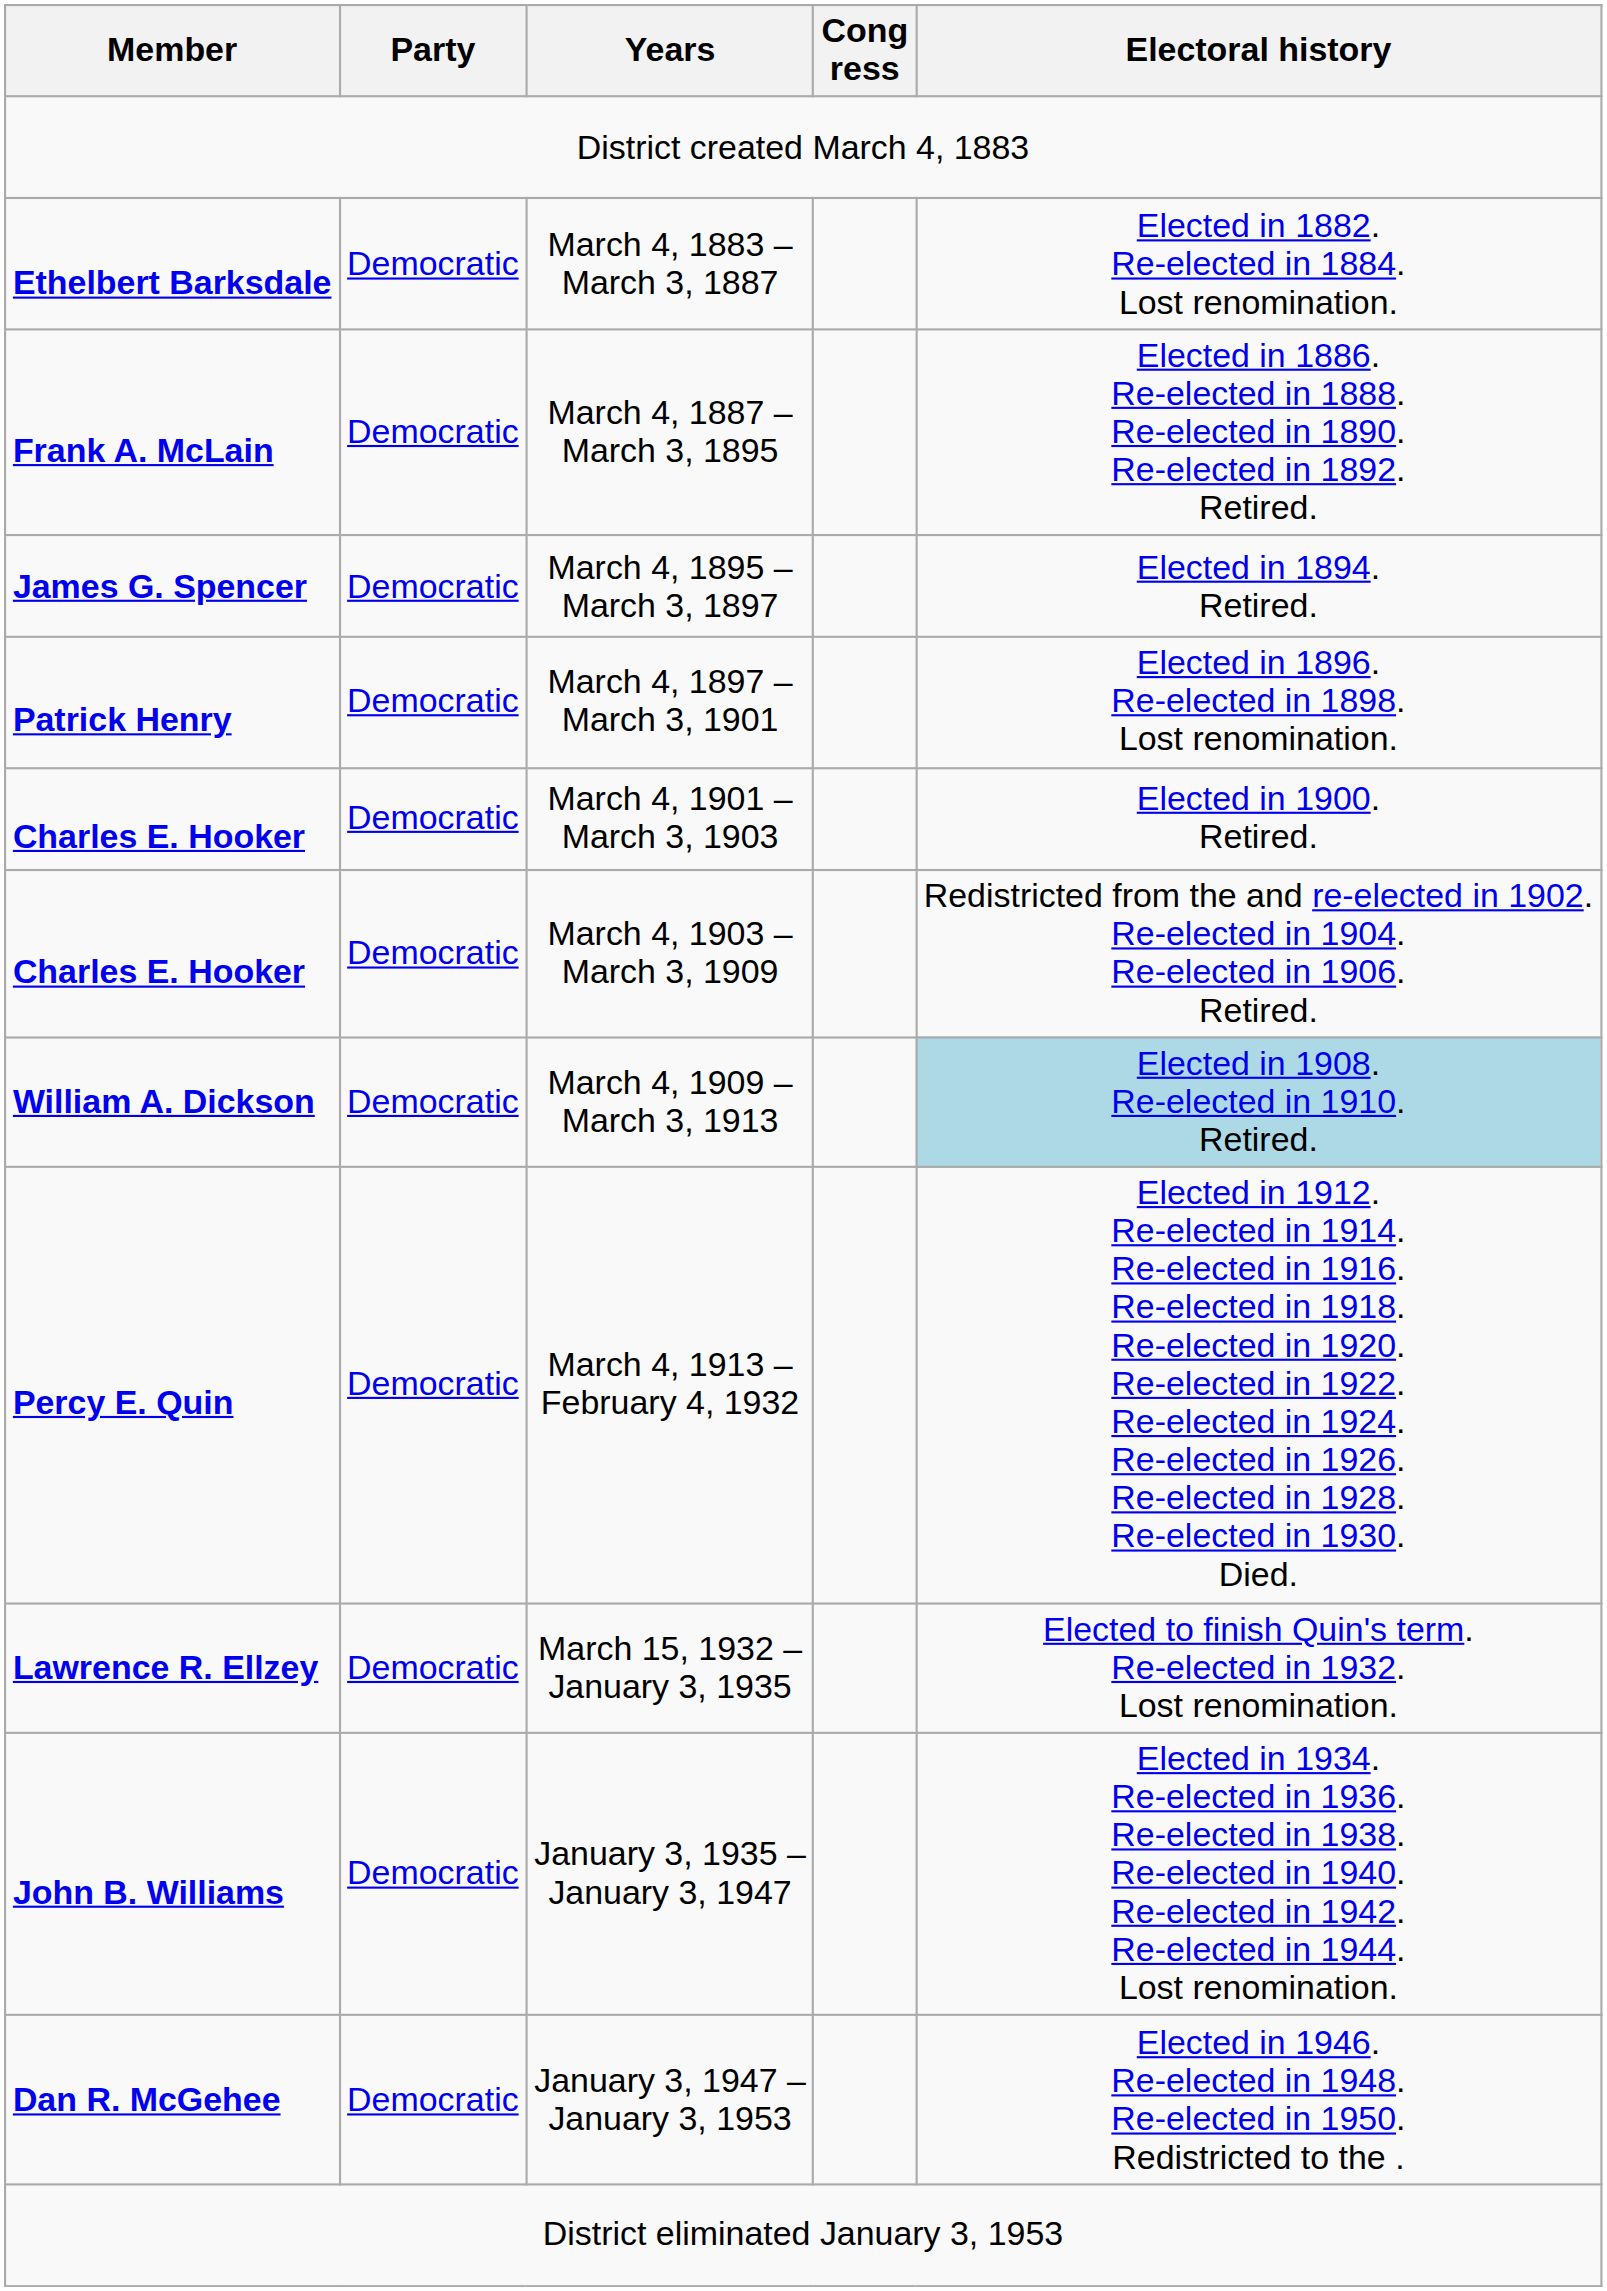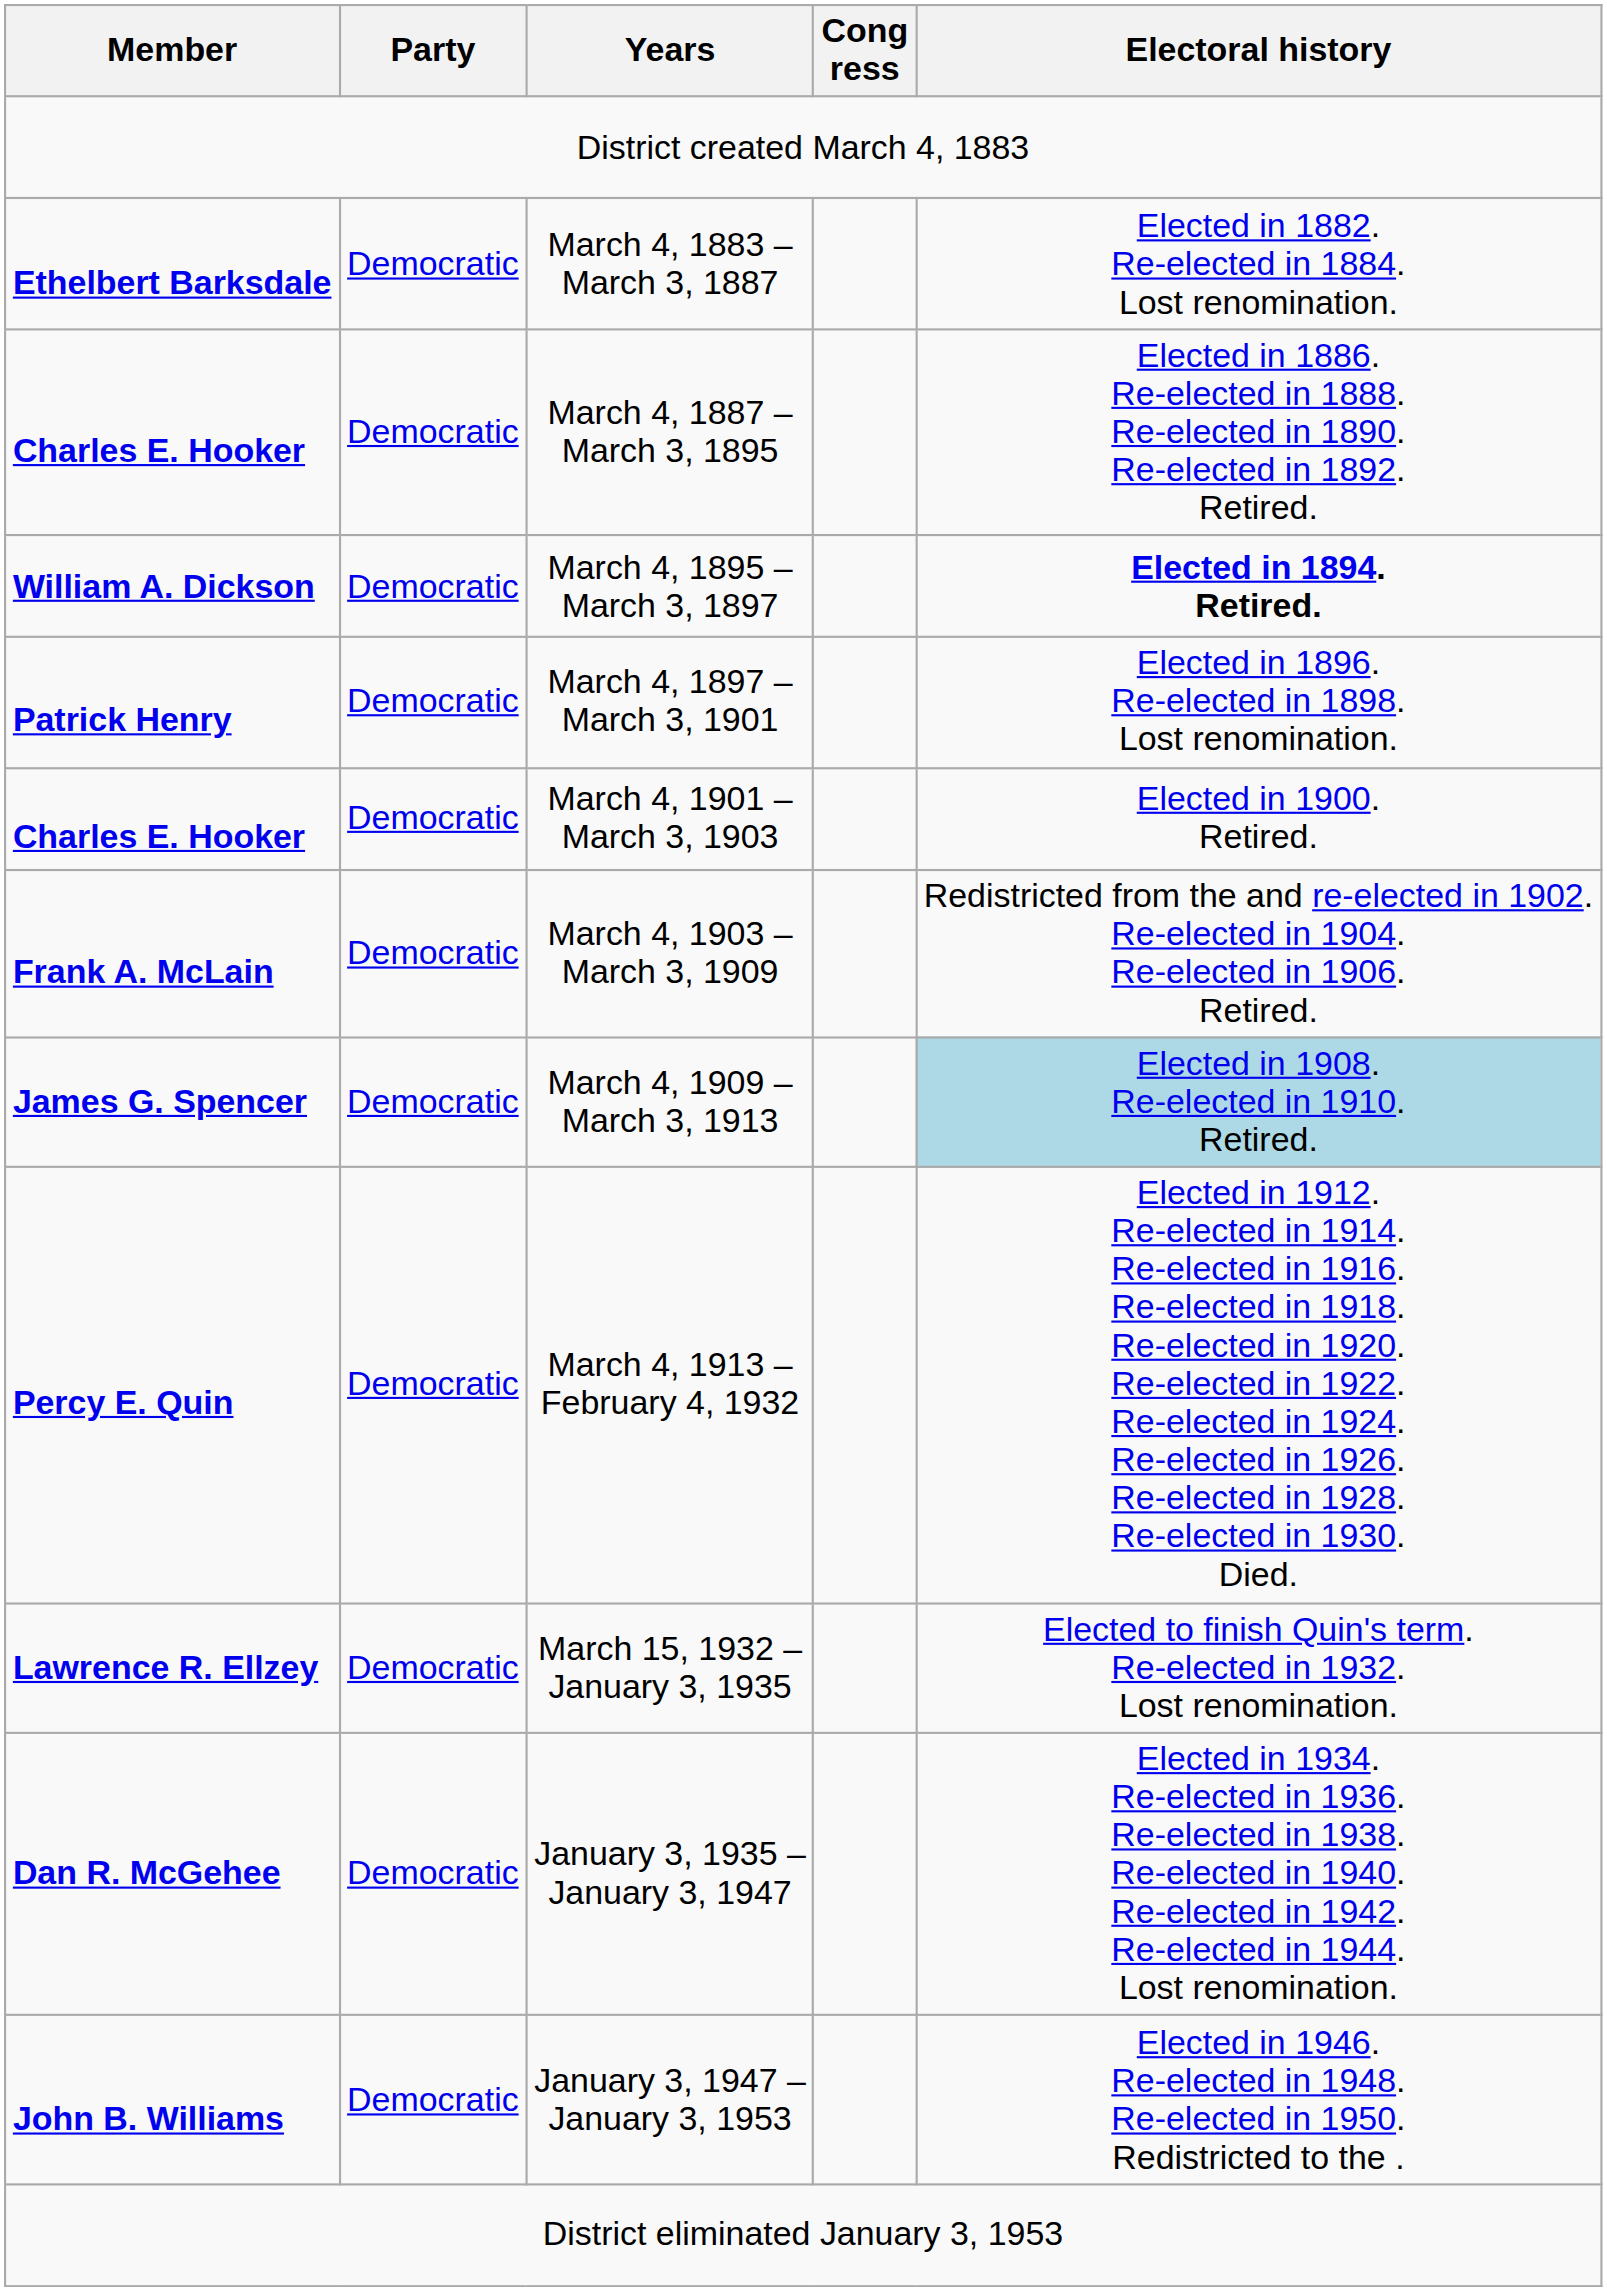March 4, 1887 – March 3, 1895 | Member: Frank A. McLain -> Charles E. Hooker
March 4, 1895 – March 3, 1897 | Member: James G. Spencer -> William A. Dickson
March 4, 1895 – March 3, 1897 | Electoral history: normal -> bold
March 4, 1903 – March 3, 1909 | Member: Charles E. Hooker -> Frank A. McLain
March 4, 1909 – March 3, 1913 | Member: William A. Dickson -> James G. Spencer
January 3, 1935 – January 3, 1947 | Member: John B. Williams -> Dan R. McGehee
January 3, 1947 – January 3, 1953 | Member: Dan R. McGehee -> John B. Williams
